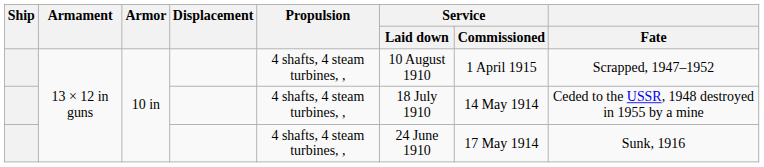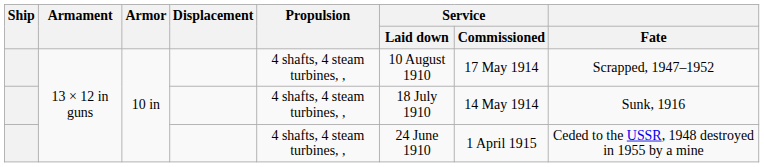row 3 | Service / Commissioned: 1 April 1915 -> 17 May 1914
row 4 | Fate: Ceded to the USSR, 1948 destroyed in 1955 by a mine -> Sunk, 1916
row 5 | Service / Commissioned: 17 May 1914 -> 1 April 1915
row 5 | Fate: Sunk, 1916 -> Ceded to the USSR, 1948 destroyed in 1955 by a mine
